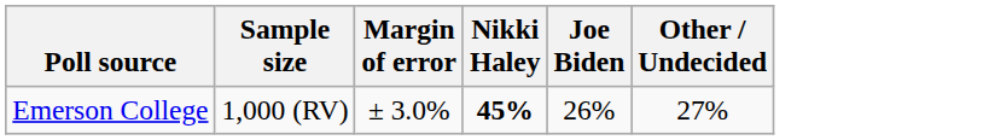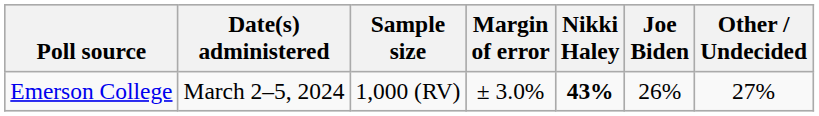+ column: Date(s) administered | March 2–5, 2024
Emerson College | Nikki Haley: 45% -> 43%
